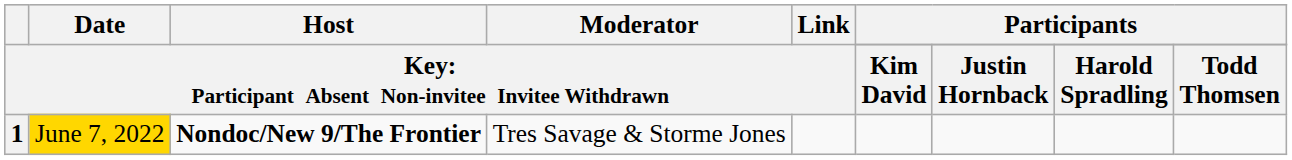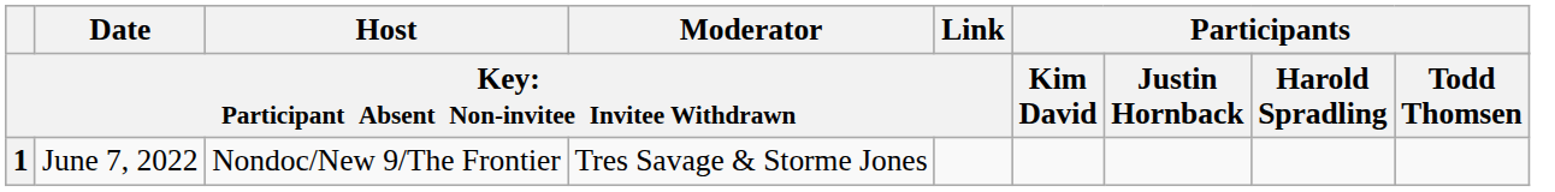1 | column 2: gold background -> no background
1 | column 3: bold -> normal
